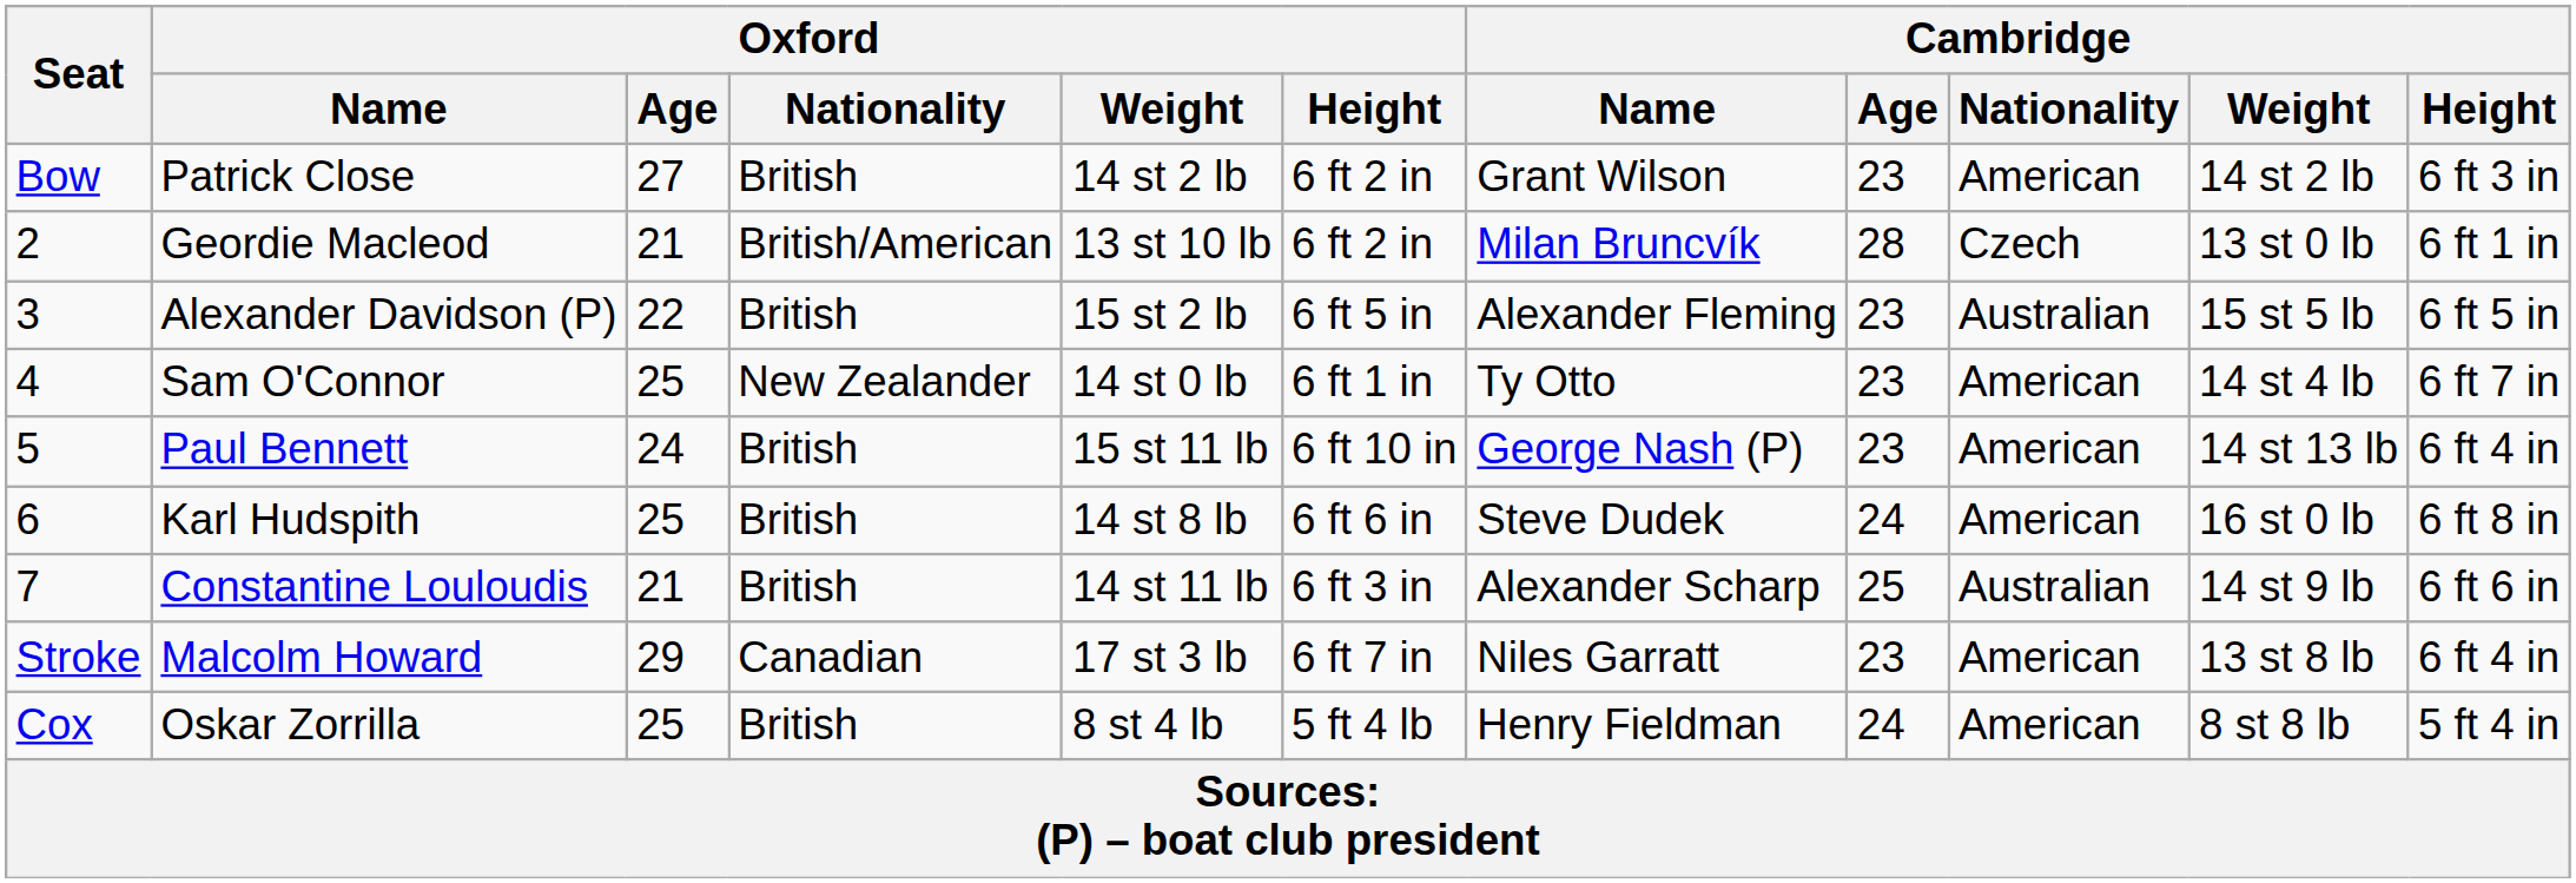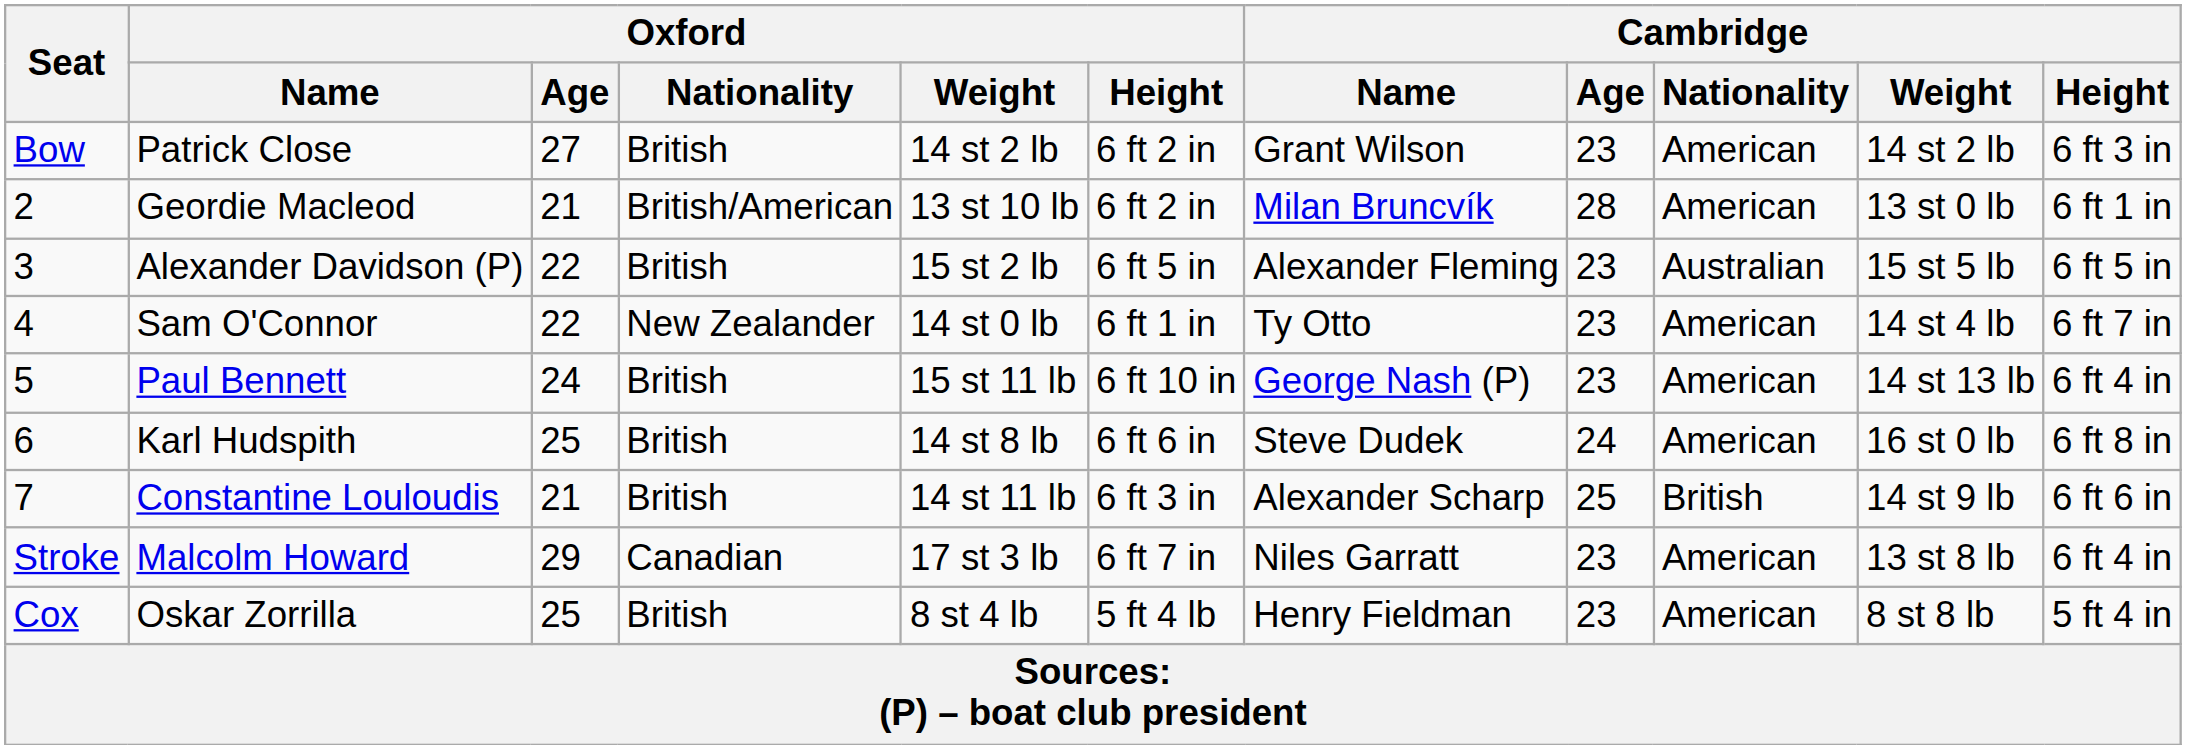Geordie Macleod | Cambridge / Nationality: Czech -> American
Sam O'Connor | Oxford / Age: 25 -> 22
Constantine Louloudis | Cambridge / Nationality: Australian -> British
Oskar Zorrilla | Cambridge / Age: 24 -> 23
